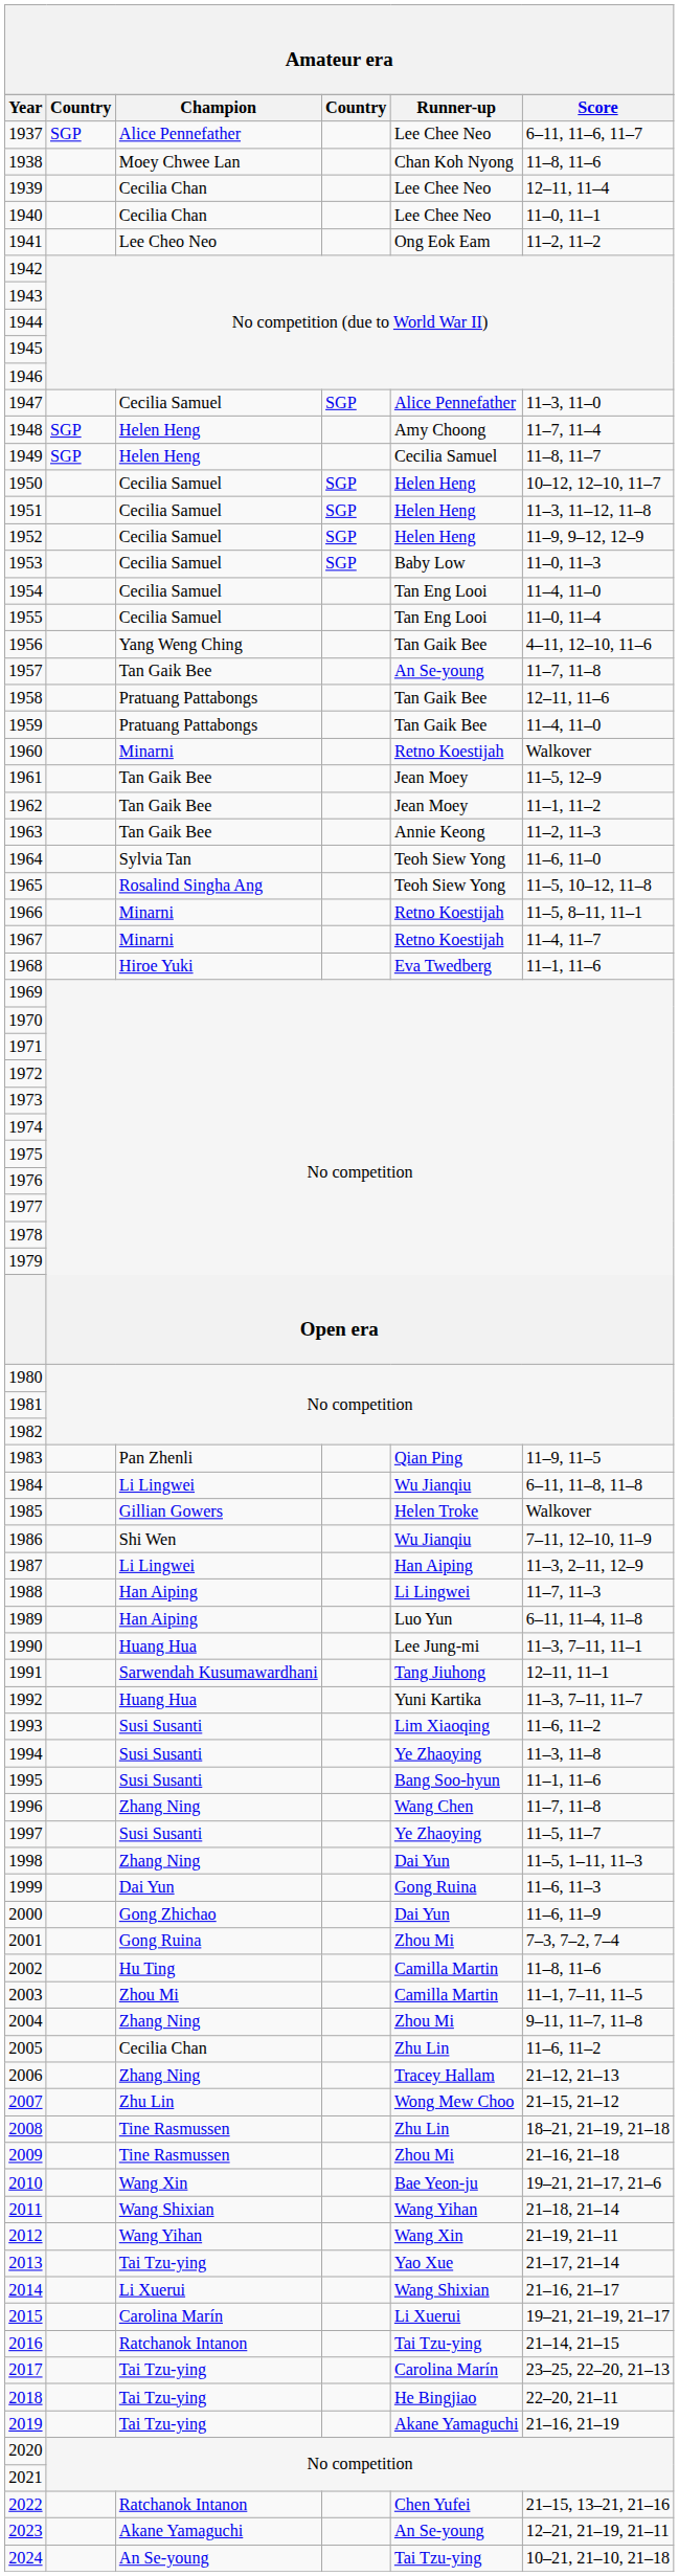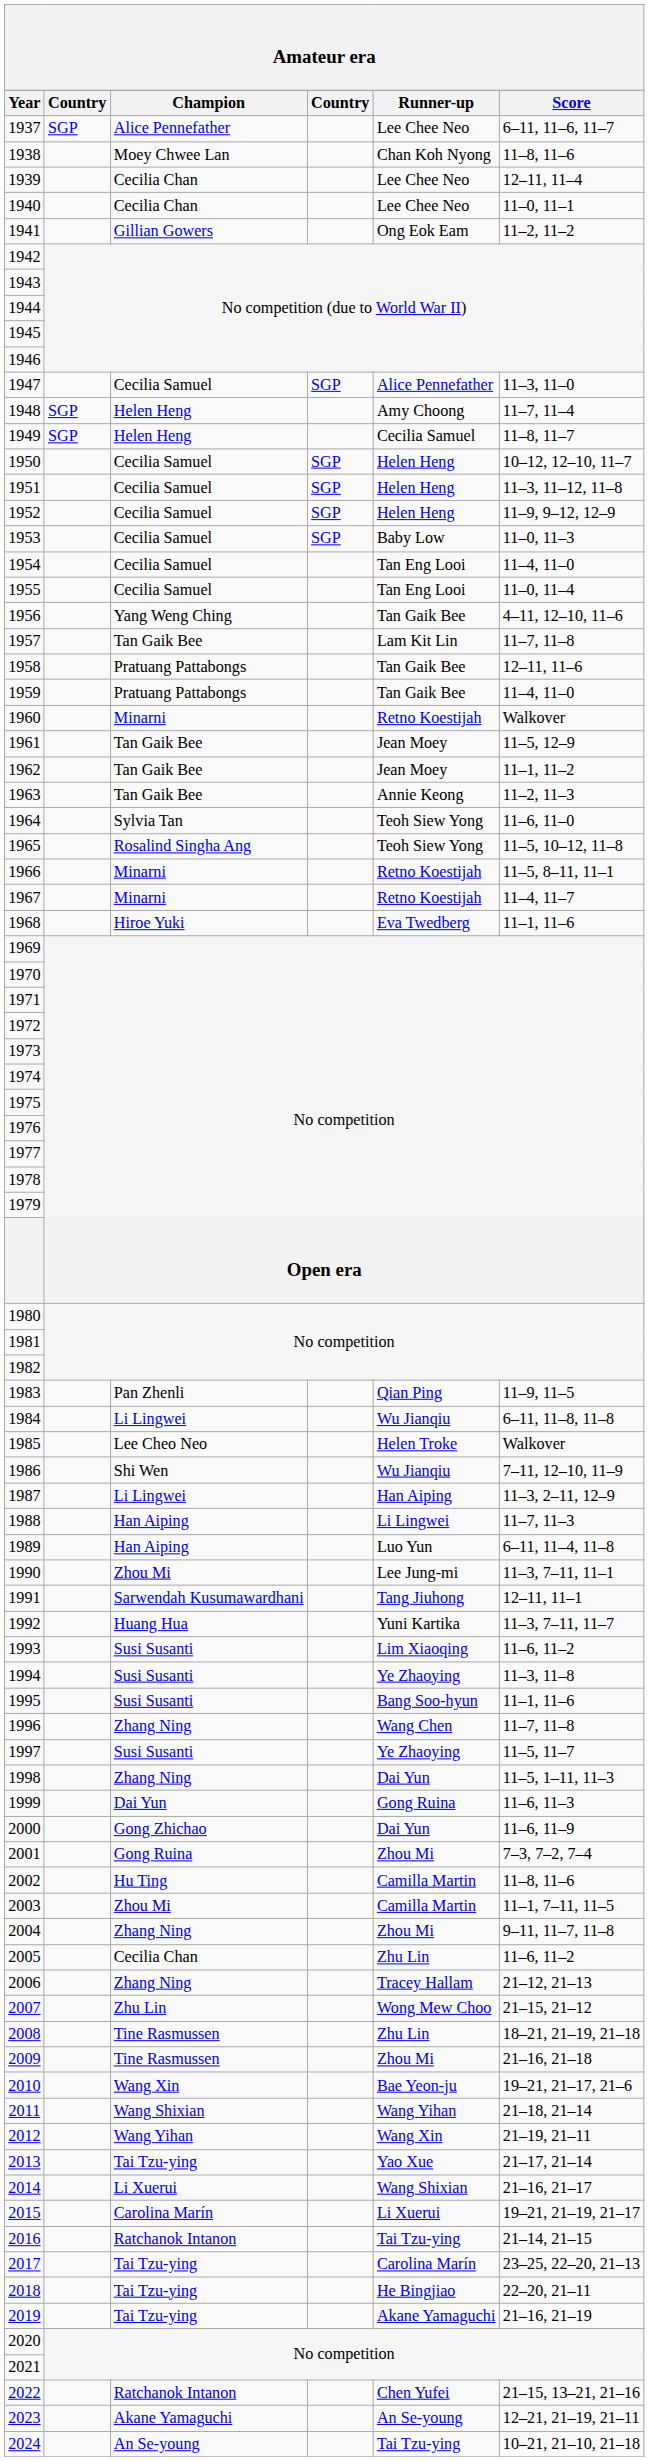1941 | Champion: Lee Cheo Neo -> Gillian Gowers
1957 | Runner-up: An Se-young -> Lam Kit Lin
1985 | Champion: Gillian Gowers -> Lee Cheo Neo
1990 | Champion: Huang Hua -> Zhou Mi
